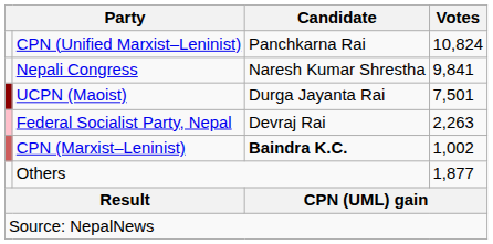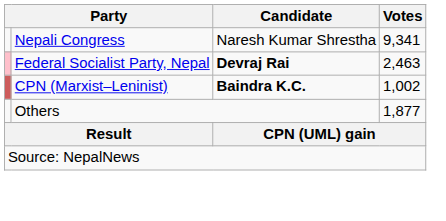- row: CPN (Unified Marxist–Leninist) | Panchkarna Rai | 10,824
Nepali Congress | Votes: 9,841 -> 9,341
- row: UCPN (Maoist) | Durga Jayanta Rai | 7,501
Federal Socialist Party, Nepal | Candidate: normal -> bold
Federal Socialist Party, Nepal | Votes: 2,263 -> 2,463
